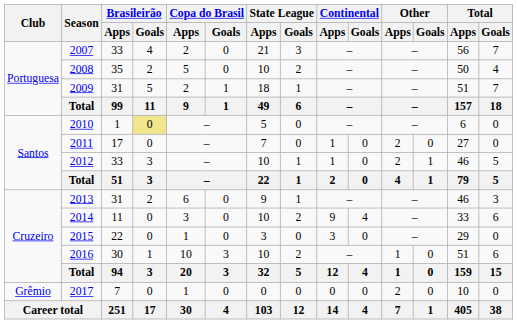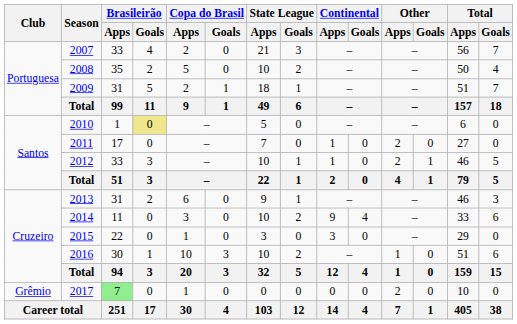2017 | Brasileirão / Apps: no background -> lightgreen background
